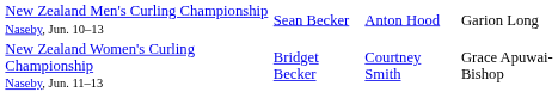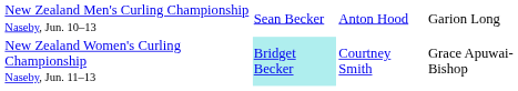New Zealand Women's Curling Championship Naseby, Jun. 11–13 | column 2: no background -> paleturquoise background
